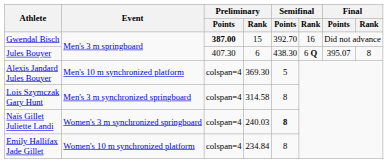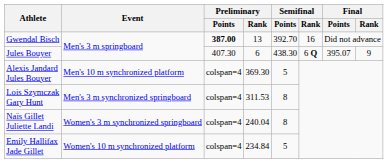Gwendal Bisch | Preliminary / Rank: 15 -> 13
Jules Bouyer | Final / Rank: 8 -> 9
Lois Szymczak Gary Hunt | Preliminary / Rank: 314.58 -> 311.53
Naïs Gillet Juliette Landi | Preliminary / Rank: 240.03 -> 240.04
Naïs Gillet Juliette Landi | Semifinal / Points: bold -> normal
Emily Hallifax Jade Gillet | Semifinal / Points: 8 -> 5
